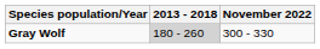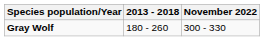Gray Wolf | 2013 - 2018: lightgrey background -> no background
